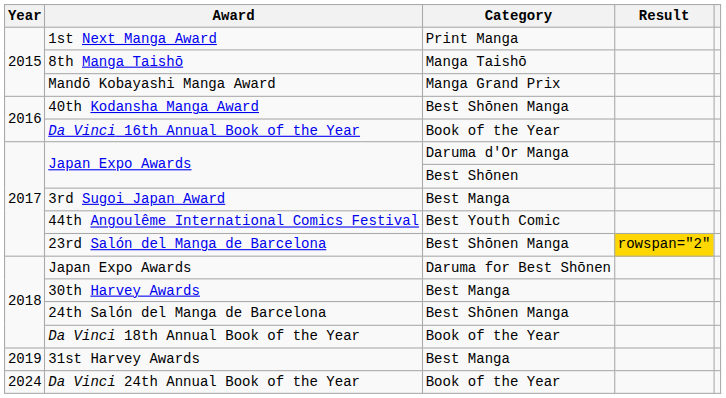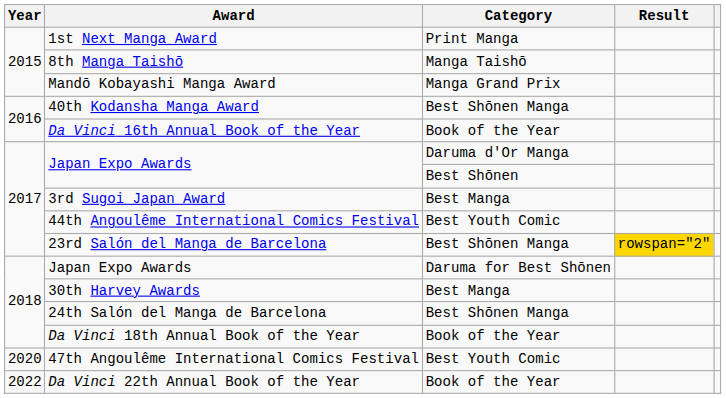- row: 2019 | 31st Harvey Awards | Best Manga
+ row: 2020 | 47th Angoulême International Comics Festival | Best Youth Comic
+ row: 2022 | Da Vinci 22th Annual Book of the Year | Book of the Year
- row: 2024 | Da Vinci 24th Annual Book of the Year | Book of the Year
